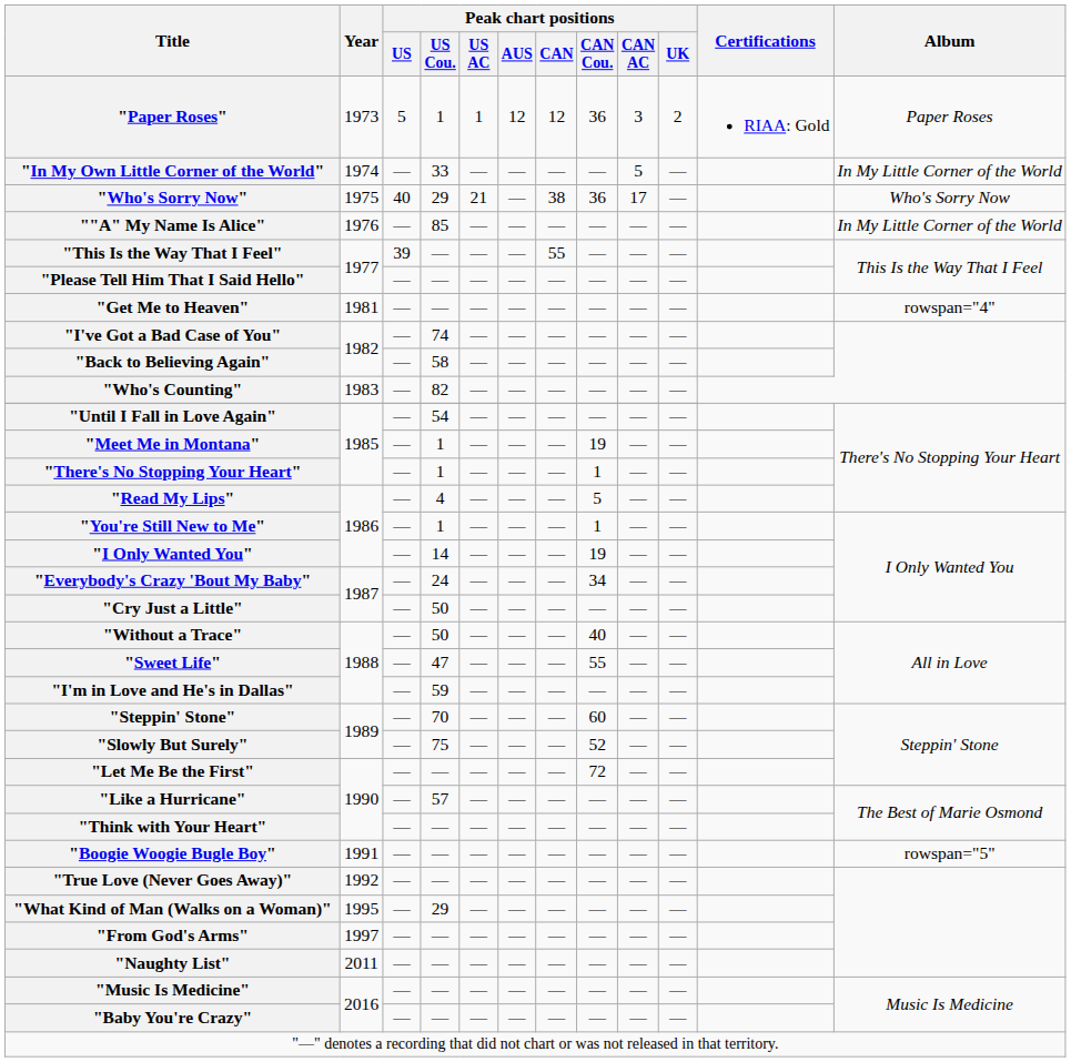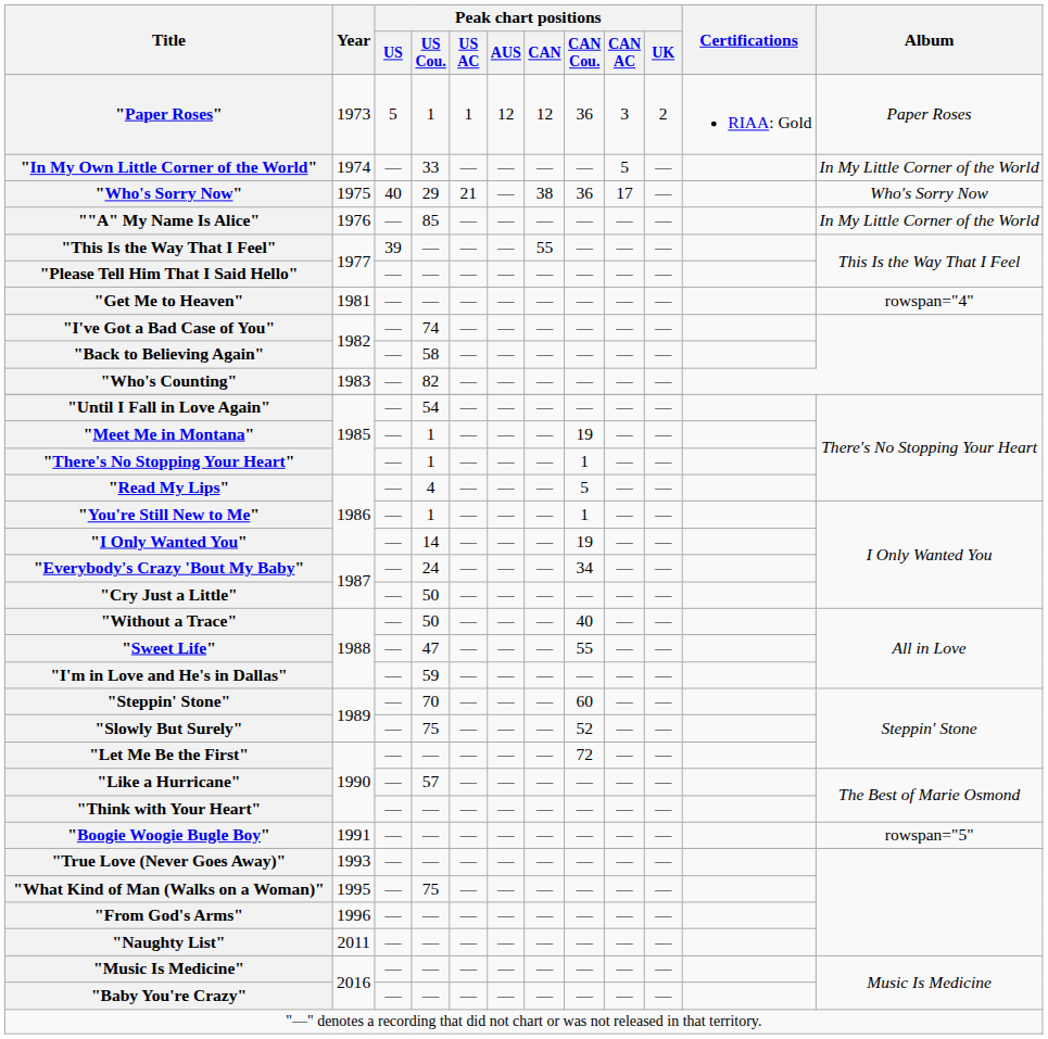"True Love (Never Goes Away)" | Year: 1992 -> 1993
"What Kind of Man (Walks on a Woman)" | Peak chart positions / US Cou.: 29 -> 75
"From God's Arms" | Year: 1997 -> 1996
